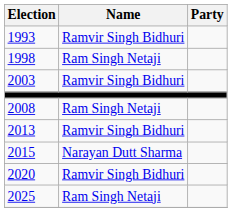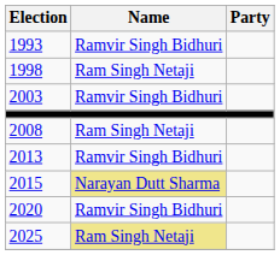2015 | Name: no background -> khaki background
2025 | Name: no background -> khaki background
